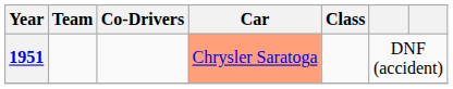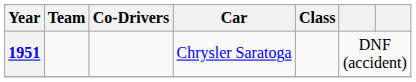1951 | Car: lightsalmon background -> no background
